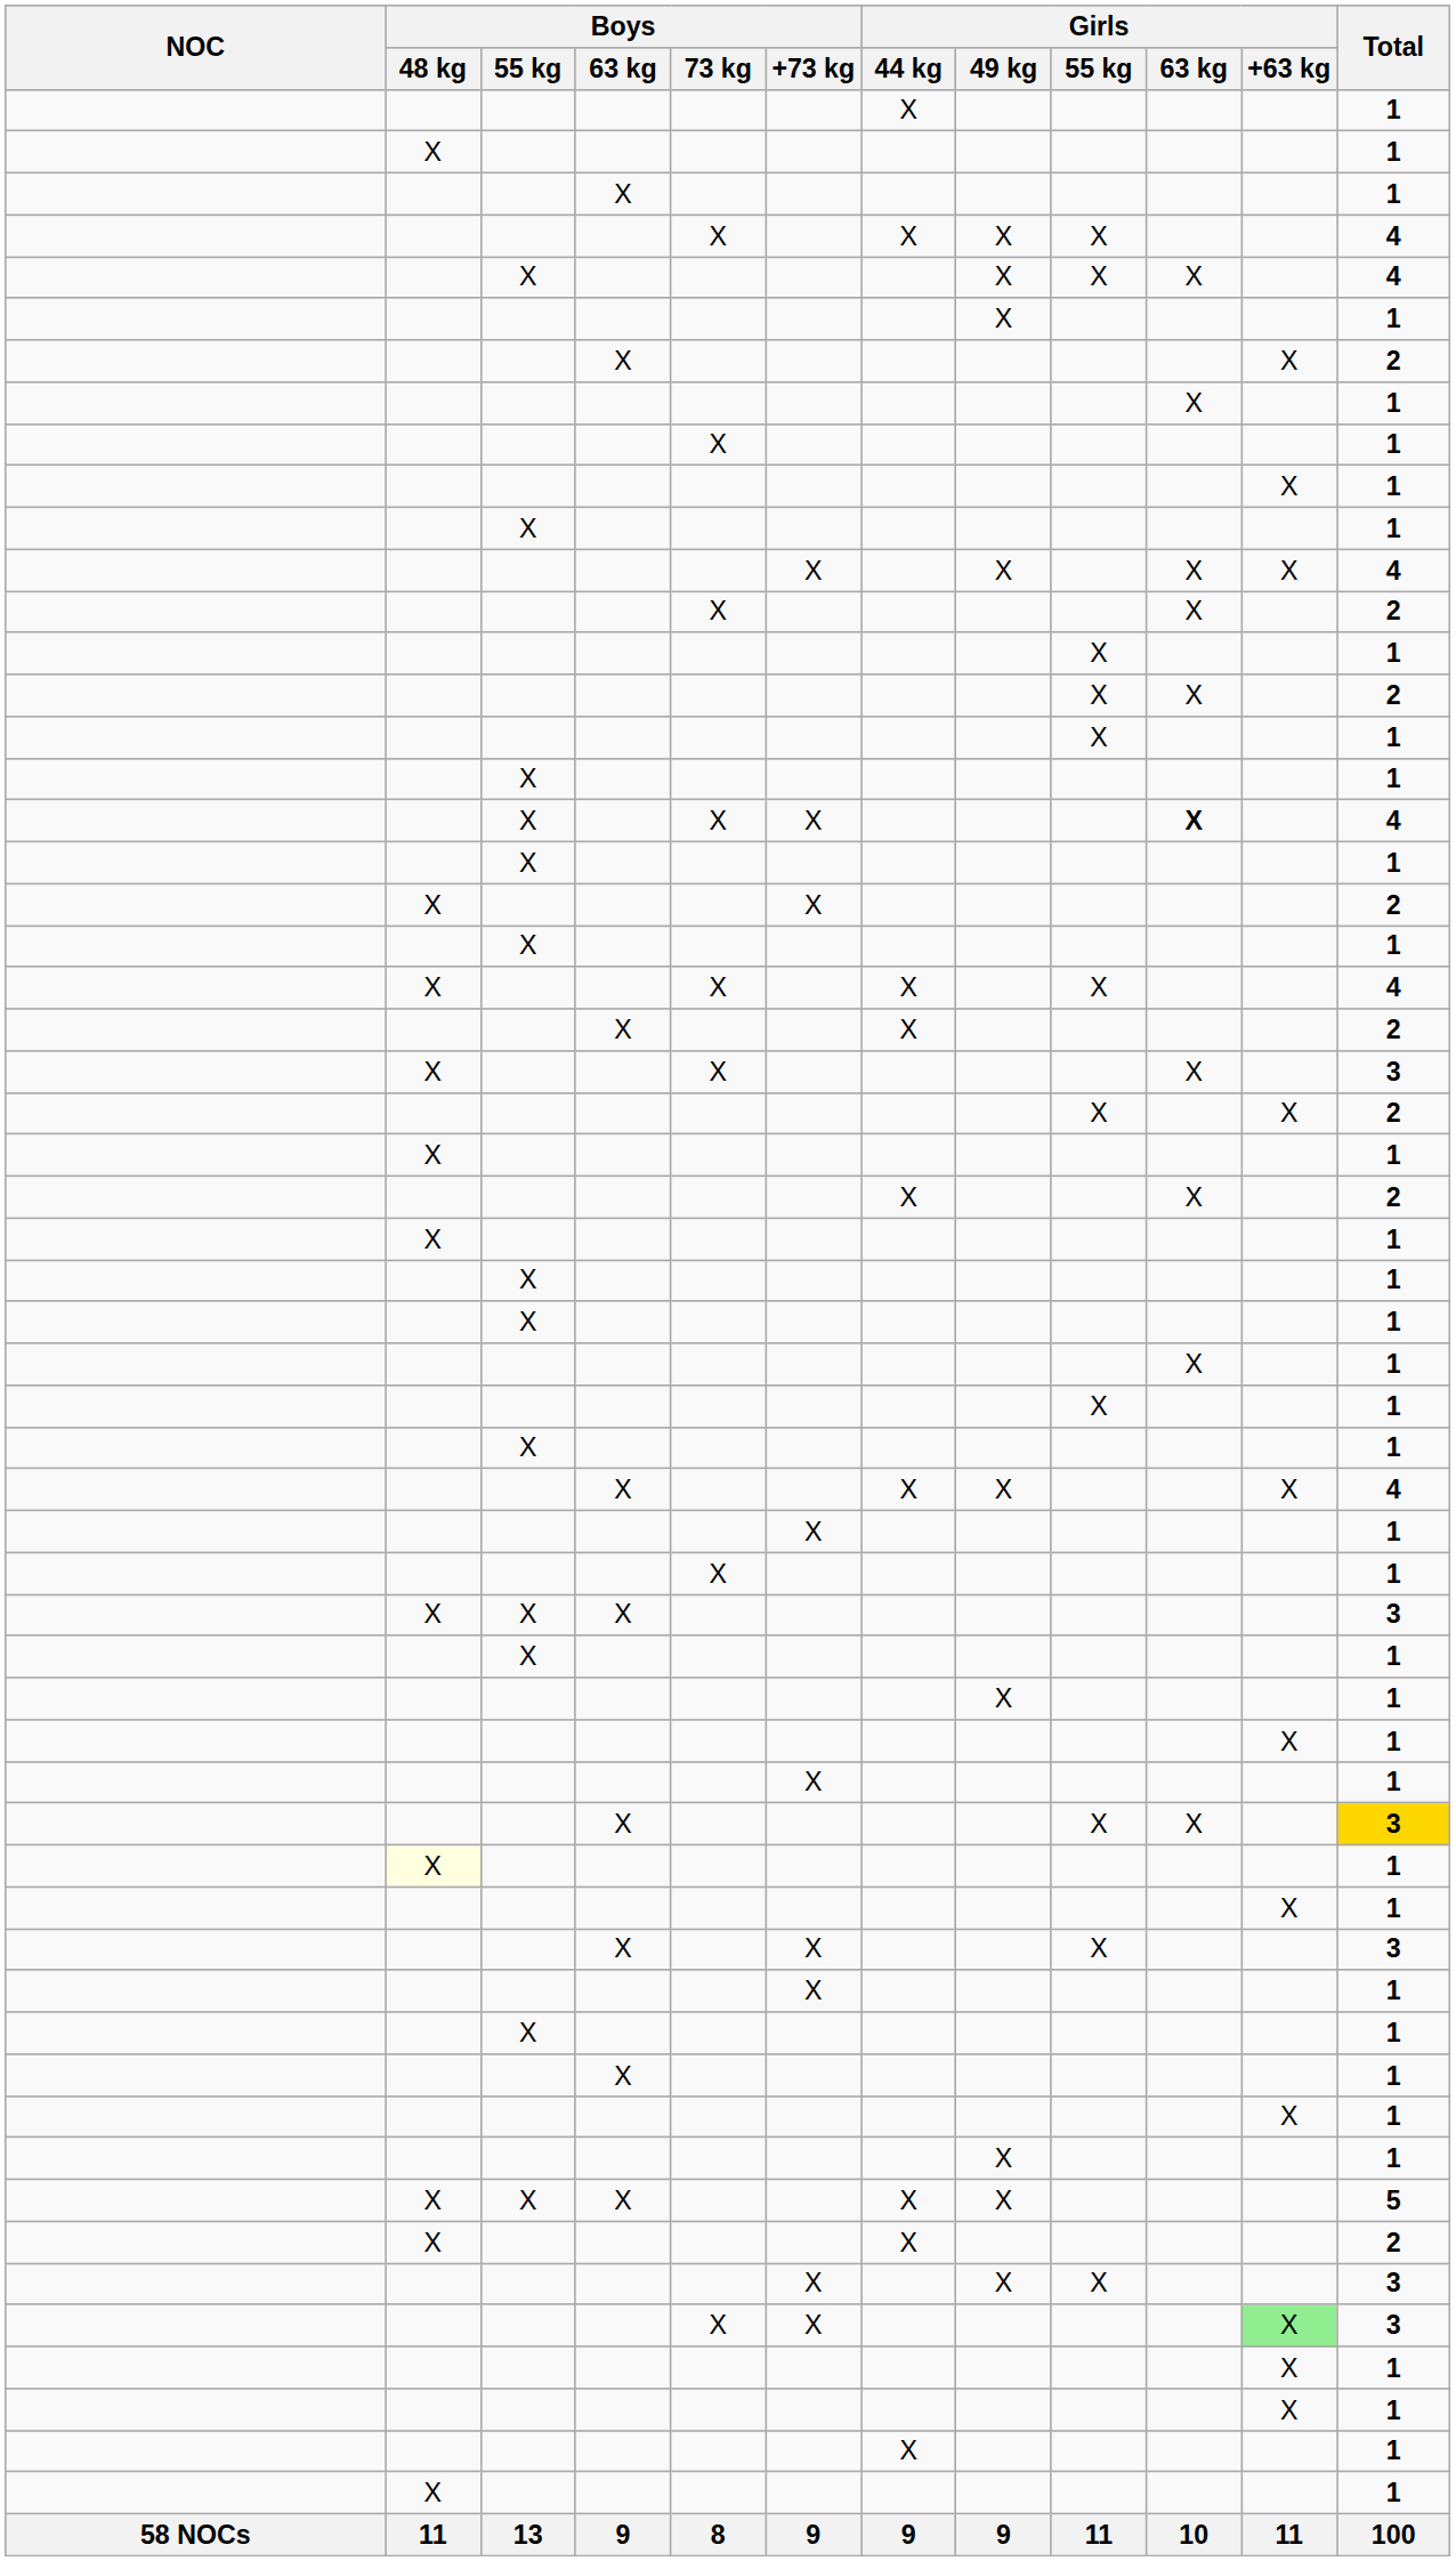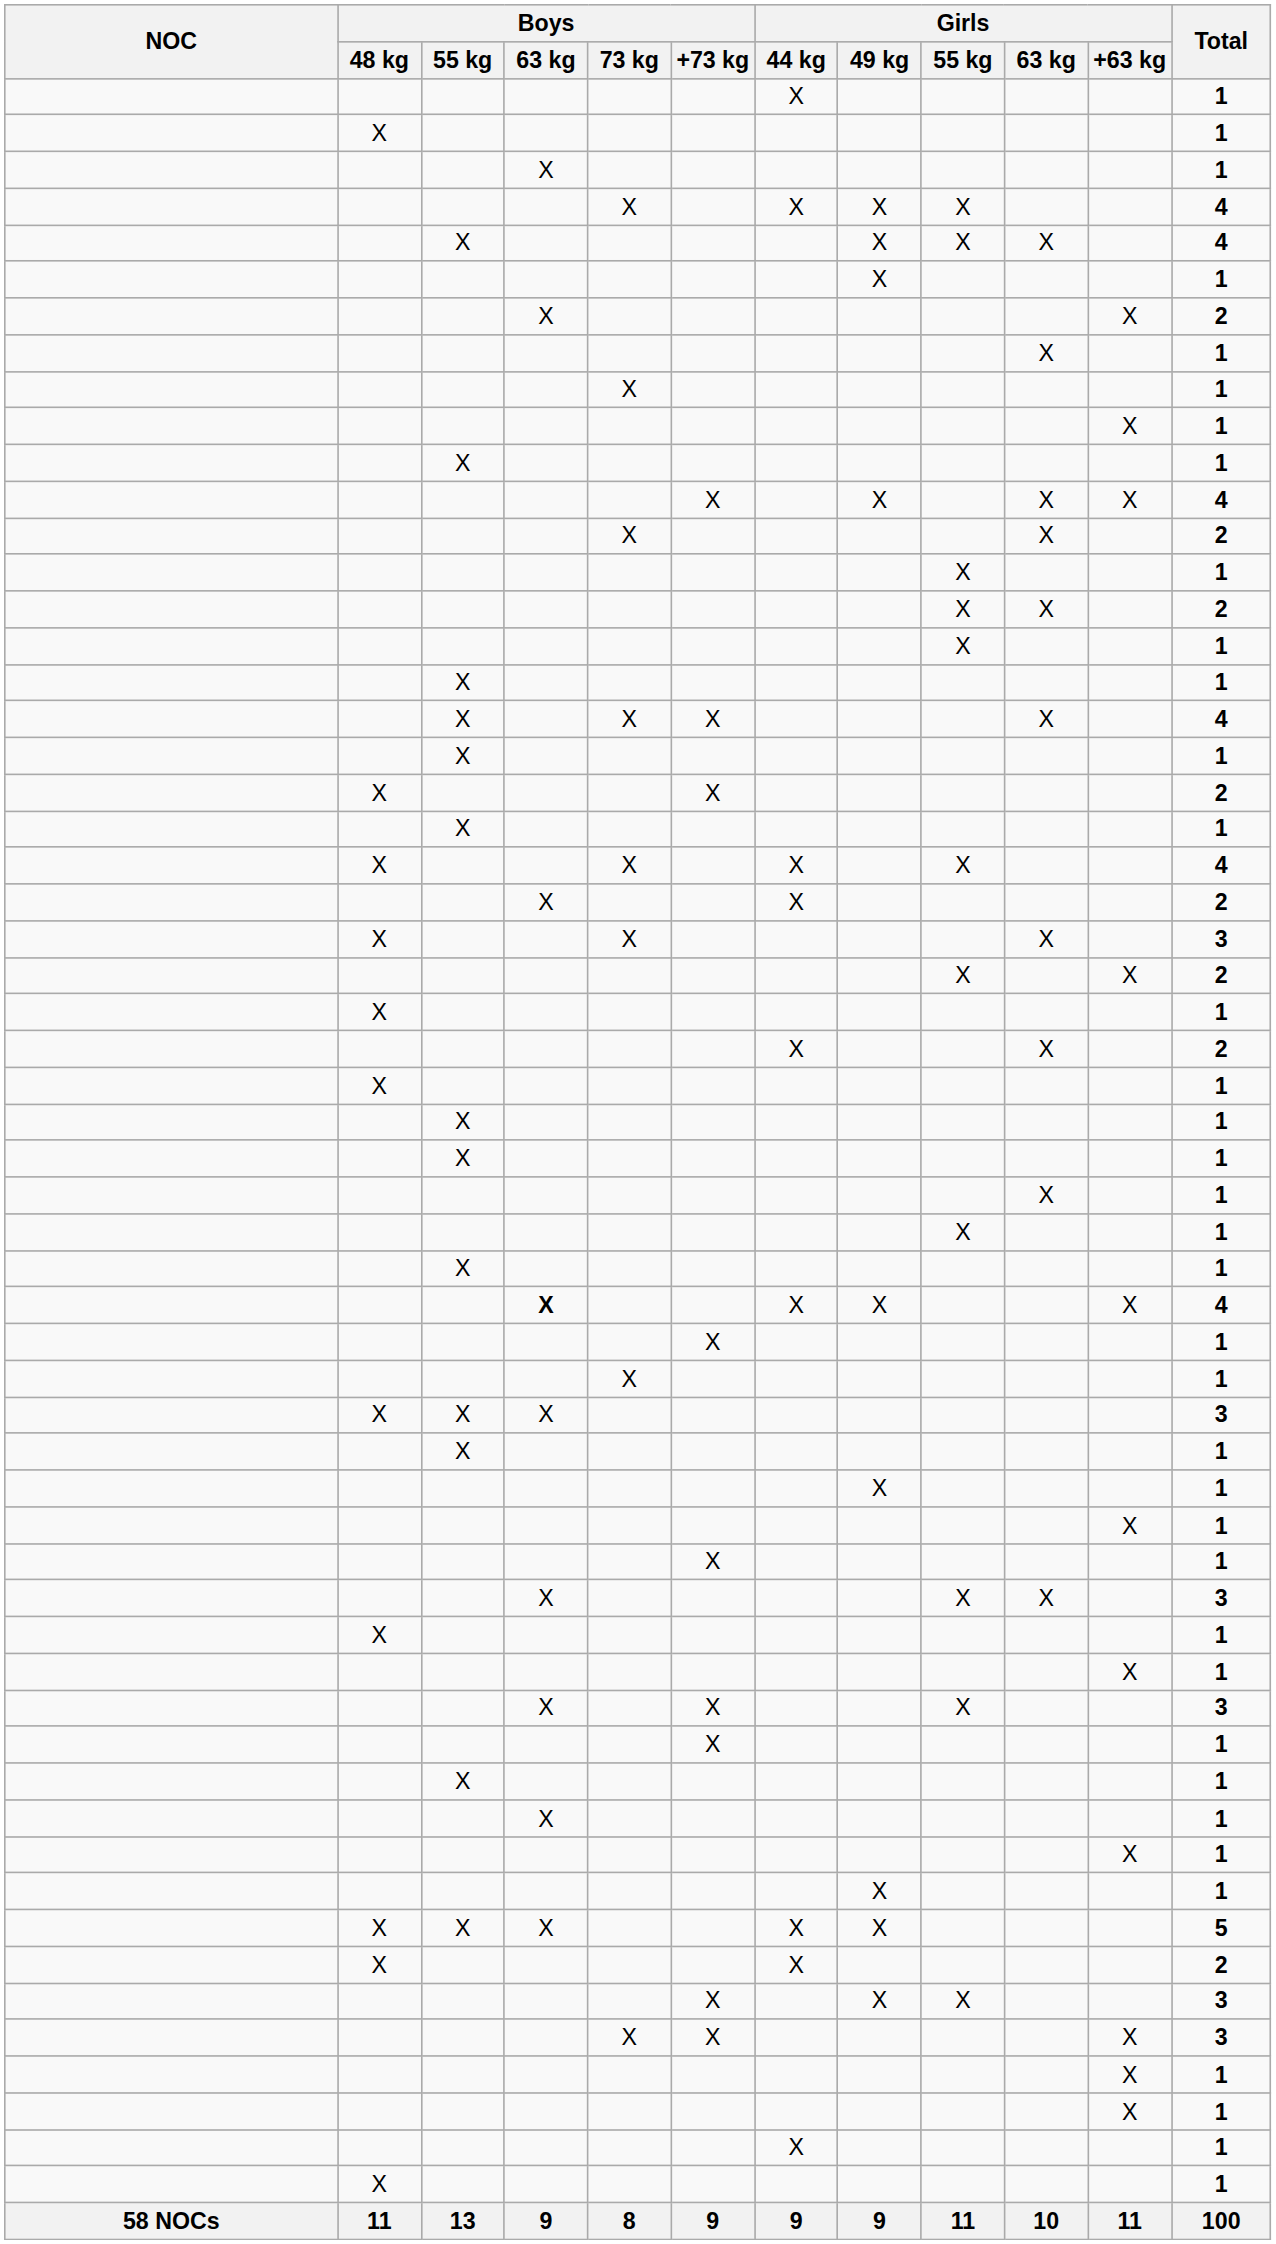row 20 | Girls / 63 kg: bold -> normal
row 36 | Boys / 63 kg: normal -> bold
row 44 | Total: gold background -> no background
row 45 | Boys / 48 kg: lightyellow background -> no background
row 56 | Girls / +63 kg: lightgreen background -> no background
